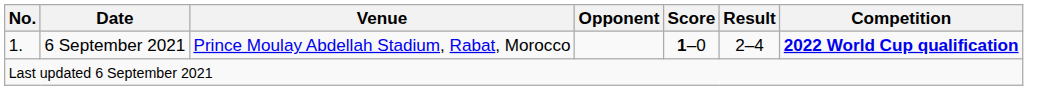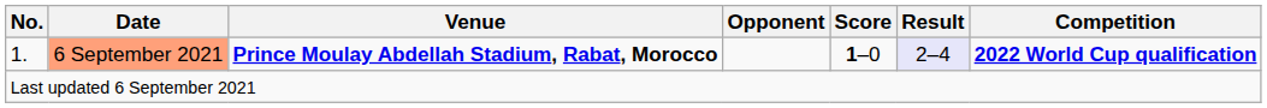1. | Date: no background -> lightsalmon background
1. | Venue: normal -> bold
1. | Result: no background -> lavender background
